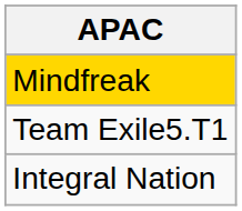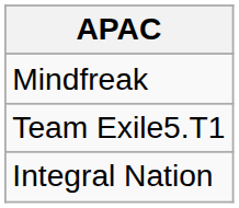row 2 | column 1: gold background -> no background
